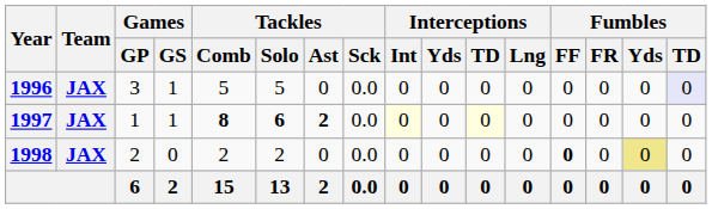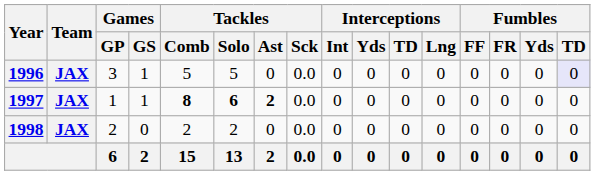1997 | Interceptions / Int: lightyellow background -> no background
1997 | Interceptions / TD: lightyellow background -> no background
1998 | Fumbles / FF: bold -> normal
1998 | Fumbles / Yds: khaki background -> no background
